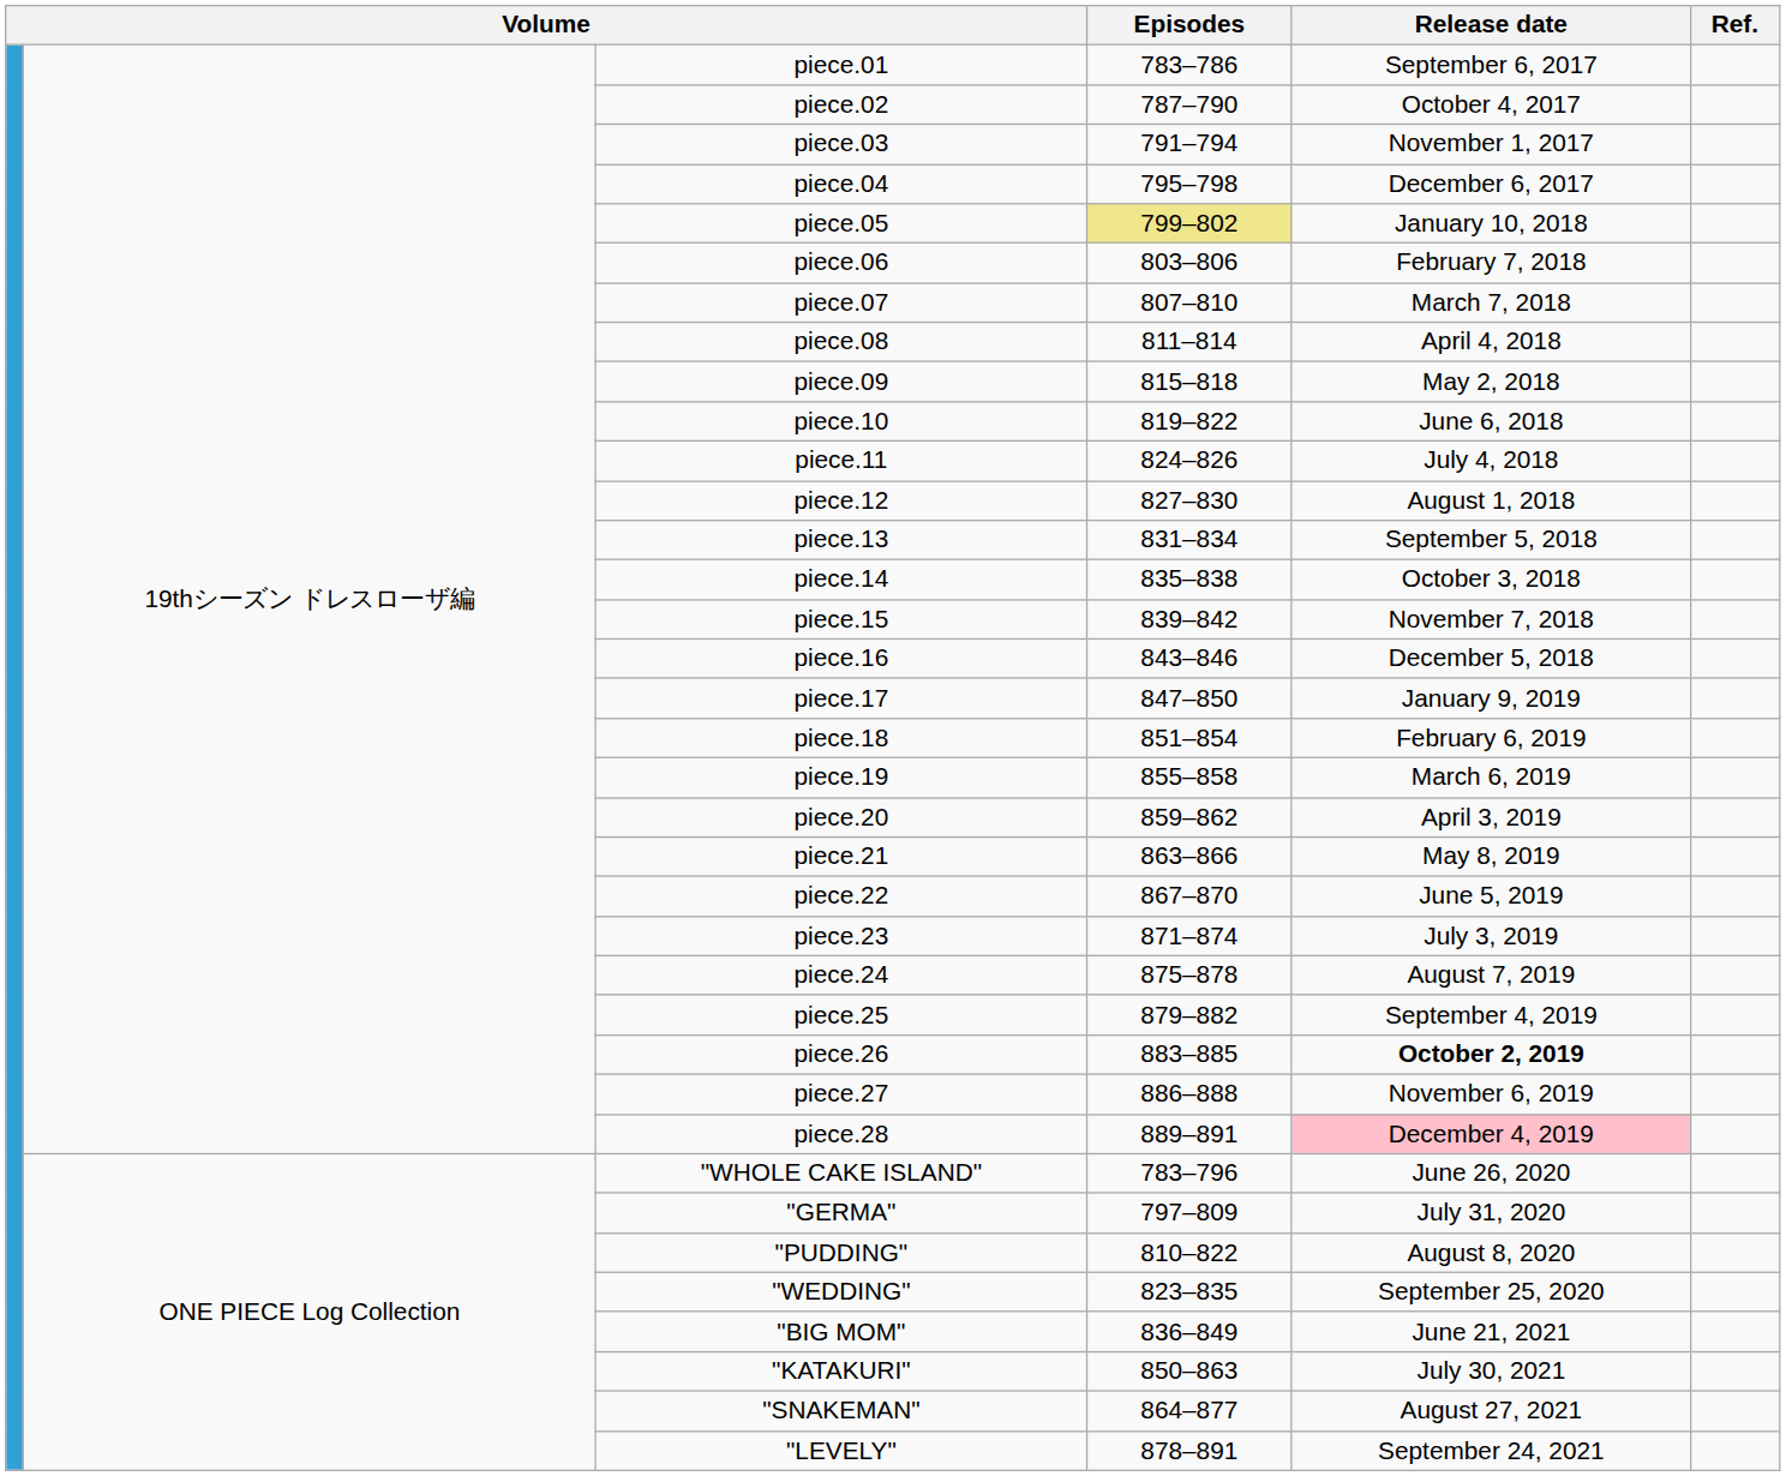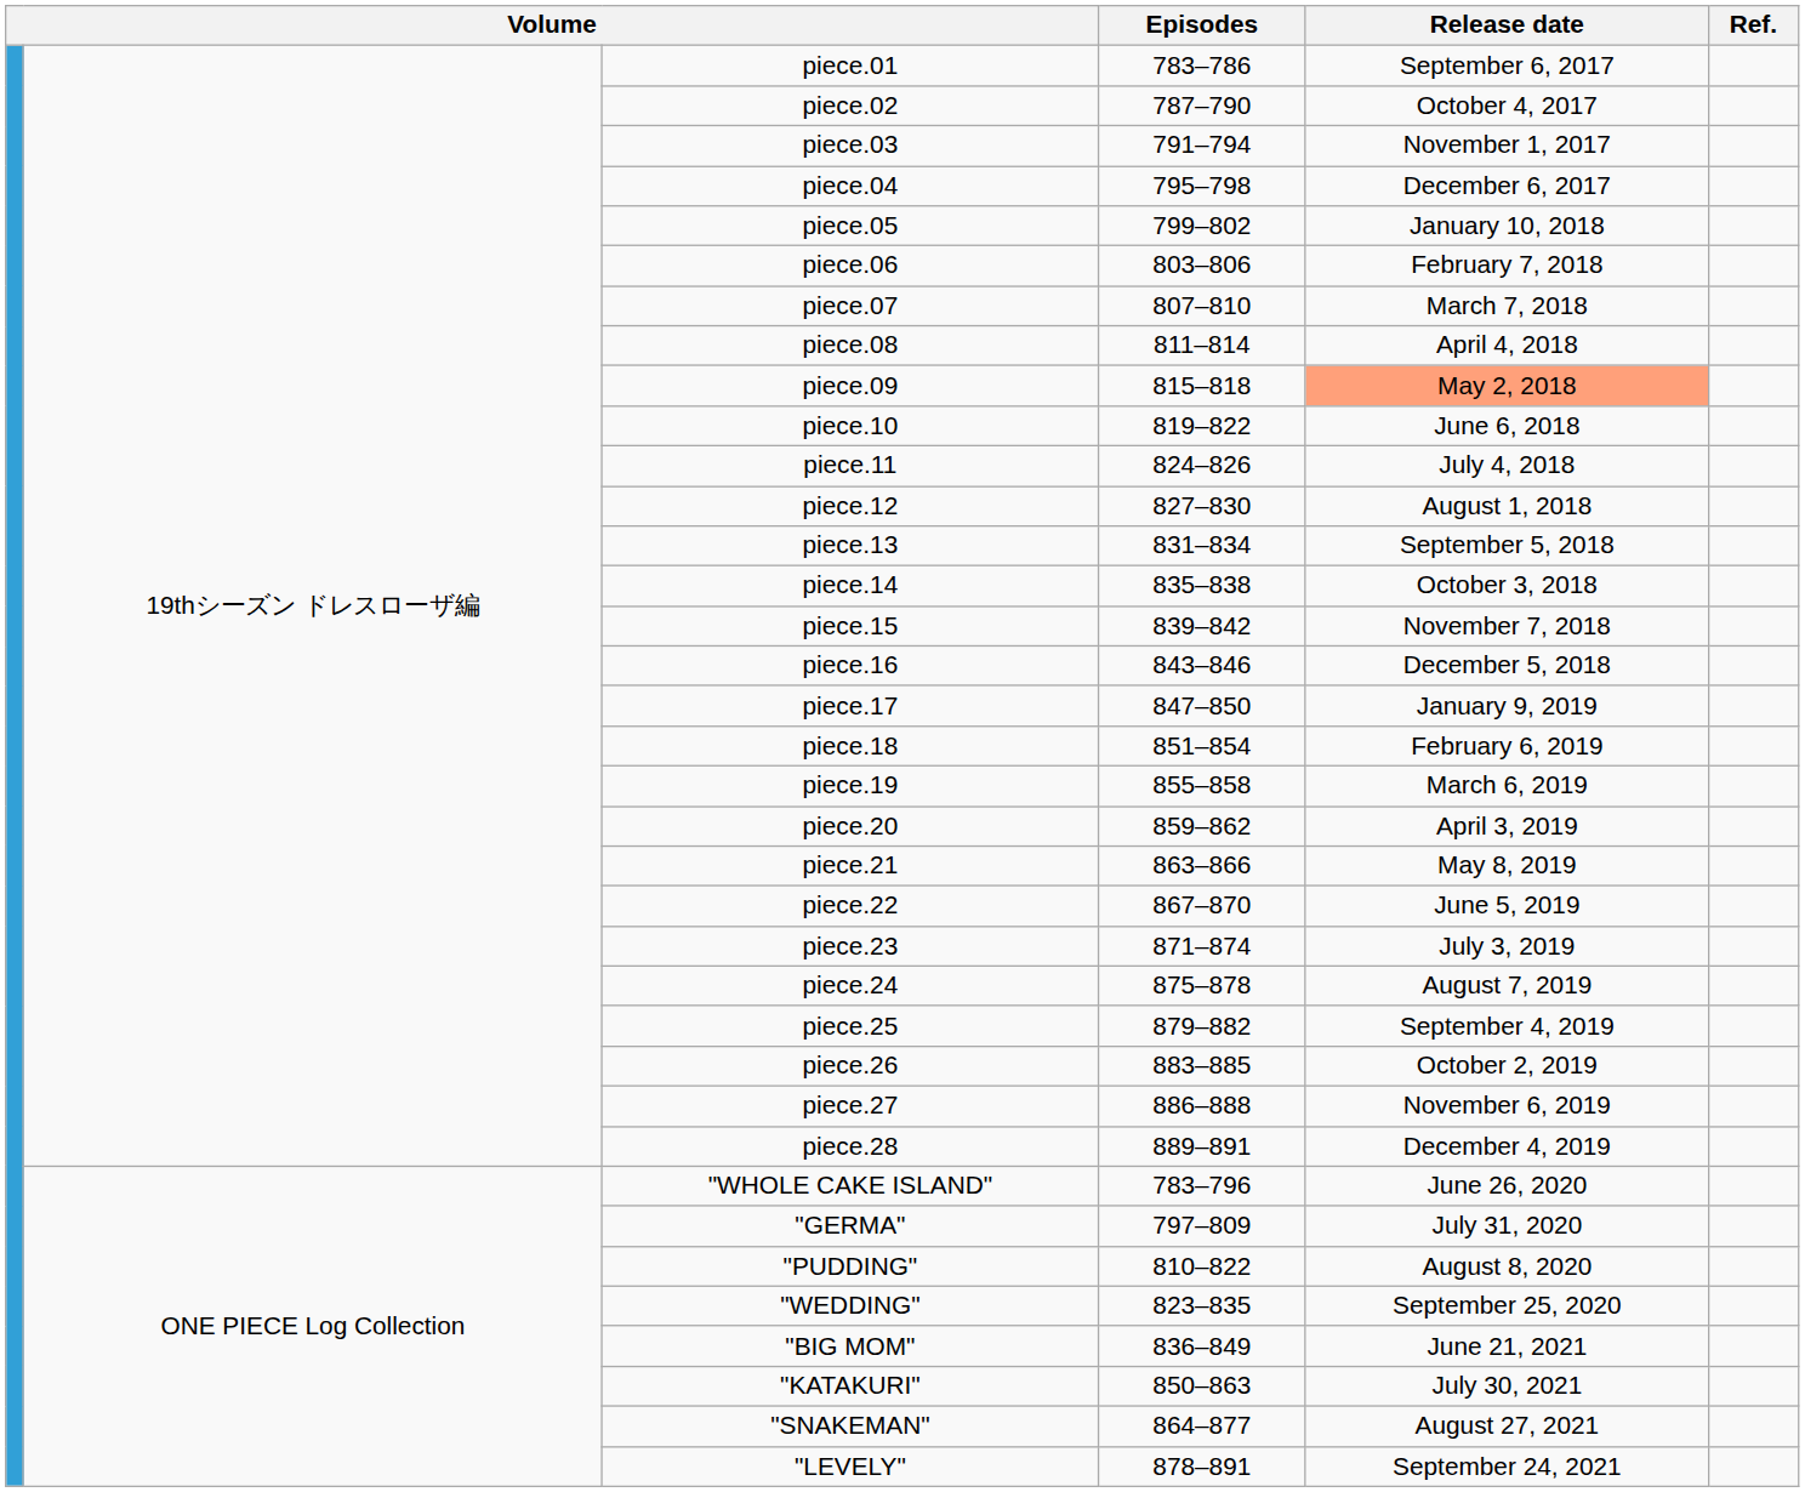piece.05 | Episodes: khaki background -> no background
piece.09 | Release date: no background -> lightsalmon background
piece.26 | Release date: bold -> normal
piece.28 | Release date: pink background -> no background
